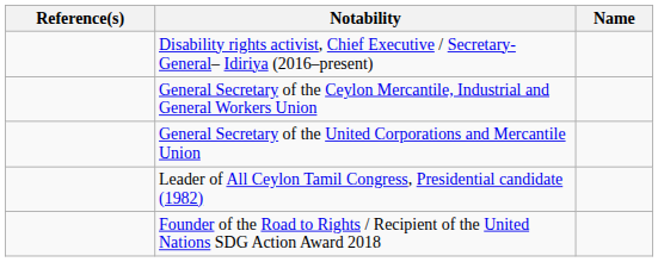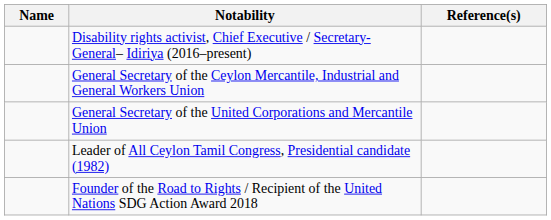columns swapped: Name <-> Reference(s)
